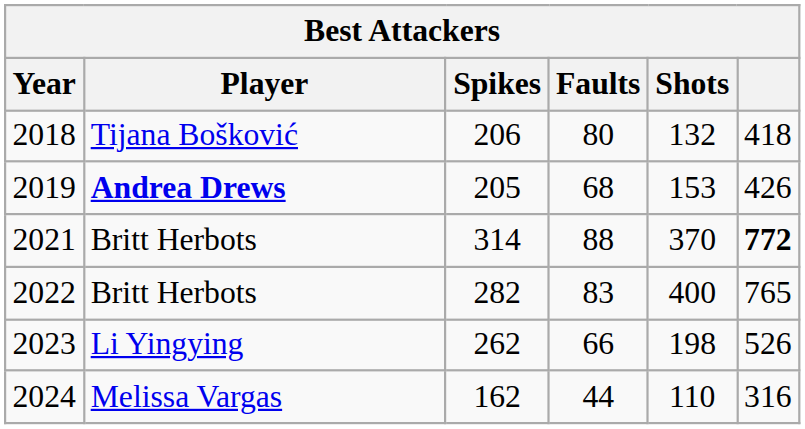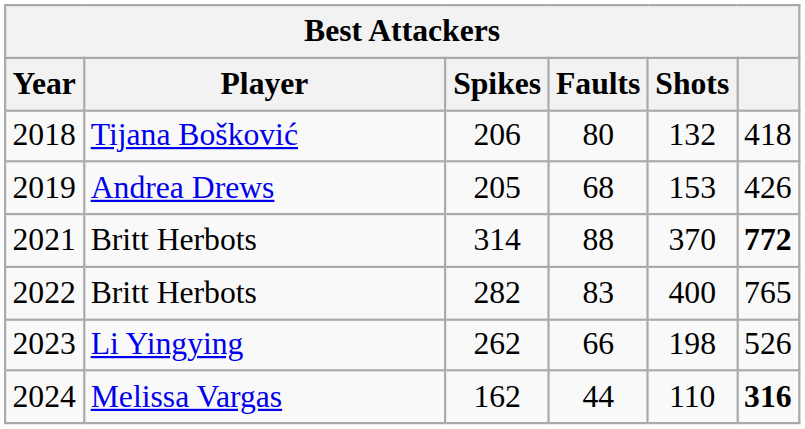2019 | Player: bold -> normal
2024 | column 6: normal -> bold
